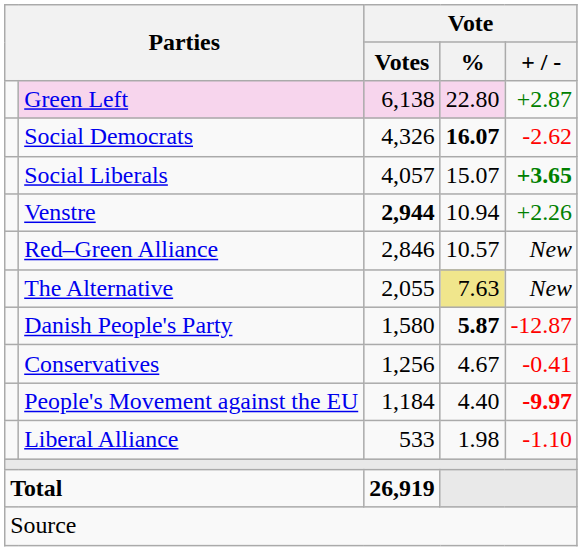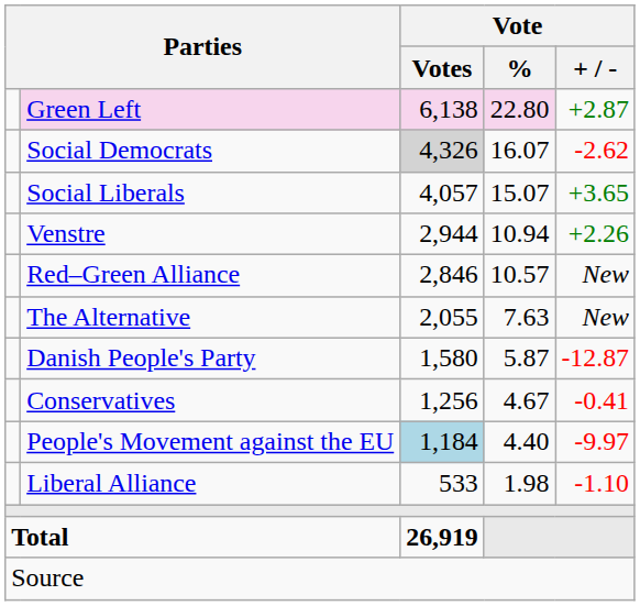Social Democrats | Vote / Votes: no background -> lightgrey background
Social Democrats | Vote / %: bold -> normal
Social Liberals | Vote / + / -: bold -> normal
Venstre | Vote / Votes: bold -> normal
The Alternative | Vote / %: khaki background -> no background
Danish People's Party | Vote / %: bold -> normal
People's Movement against the EU | Vote / Votes: no background -> lightblue background
People's Movement against the EU | Vote / + / -: bold -> normal
